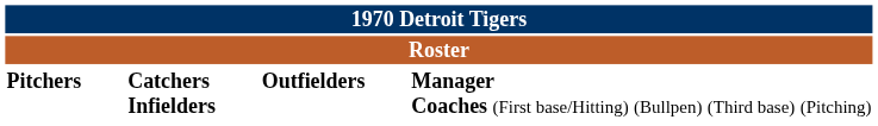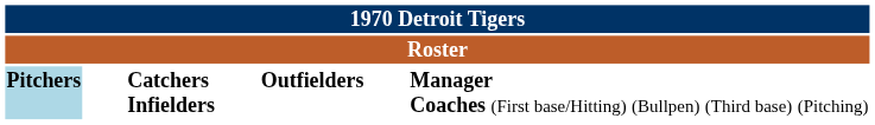Pitchers | column 1: no background -> lightblue background
